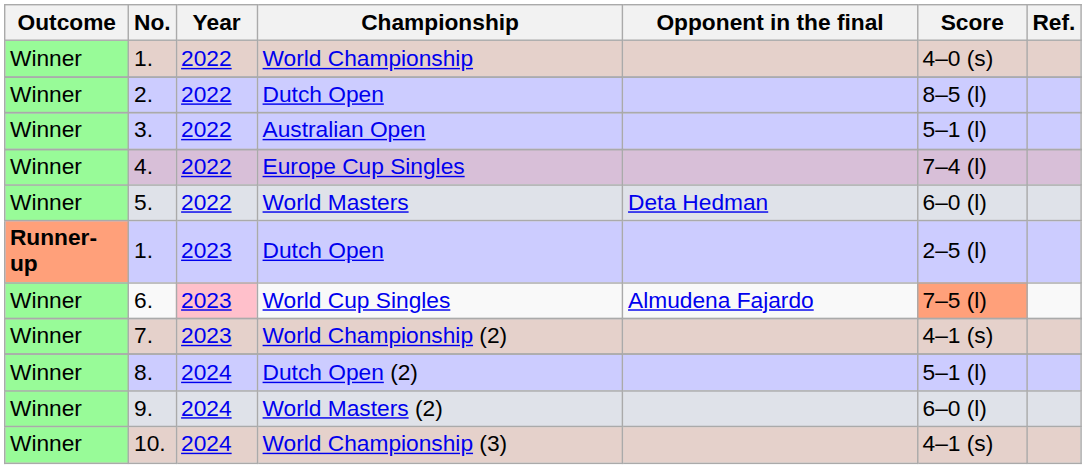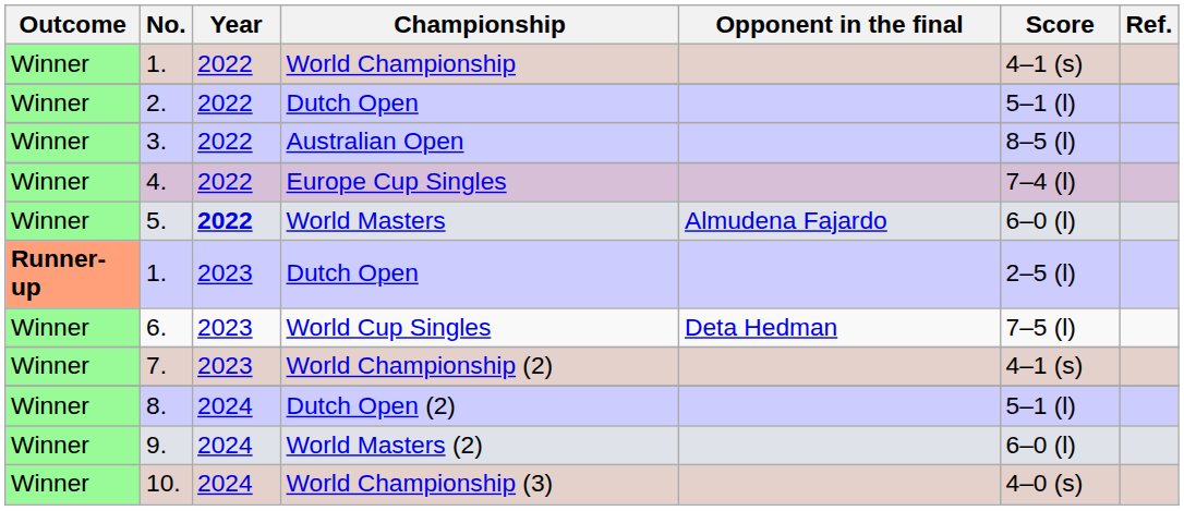World Championship | Score: 4–0 (s) -> 4–1 (s)
2. / Dutch Open | Score: 8–5 (l) -> 5–1 (l)
Australian Open | Score: 5–1 (l) -> 8–5 (l)
World Masters | Year: normal -> bold
World Masters | Opponent in the final: Deta Hedman -> Almudena Fajardo
World Cup Singles | Year: pink background -> no background
World Cup Singles | Opponent in the final: Almudena Fajardo -> Deta Hedman
World Cup Singles | Score: lightsalmon background -> no background
World Championship (3) | Score: 4–1 (s) -> 4–0 (s)
